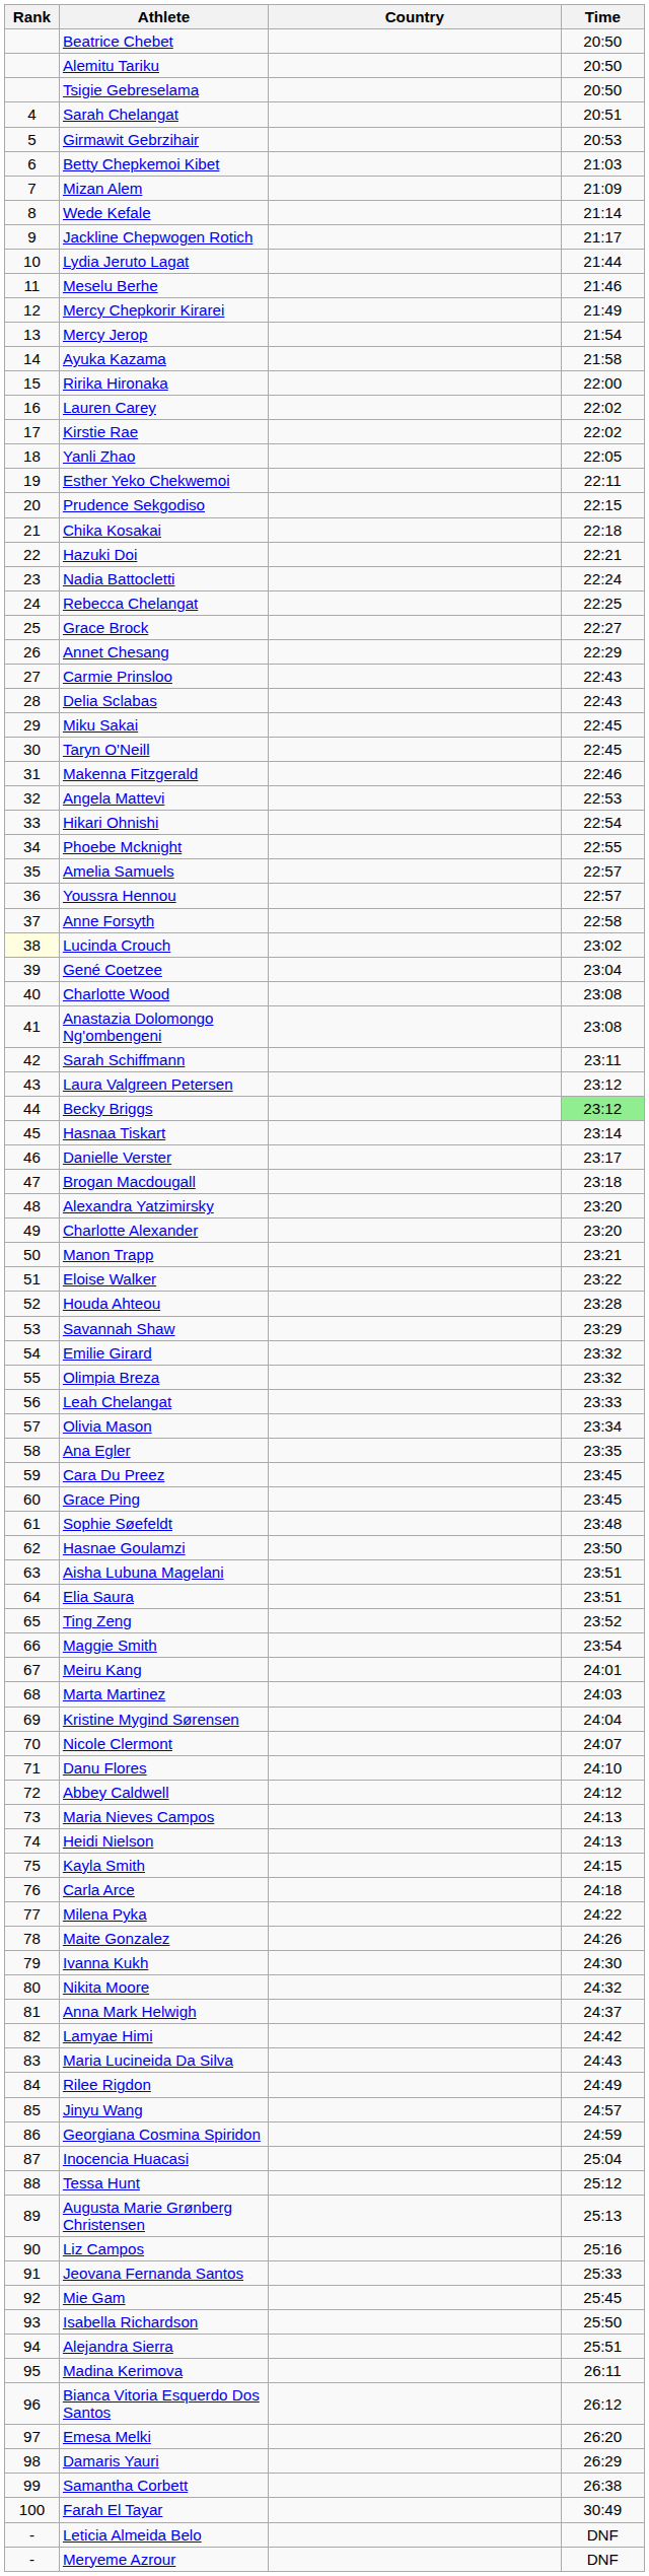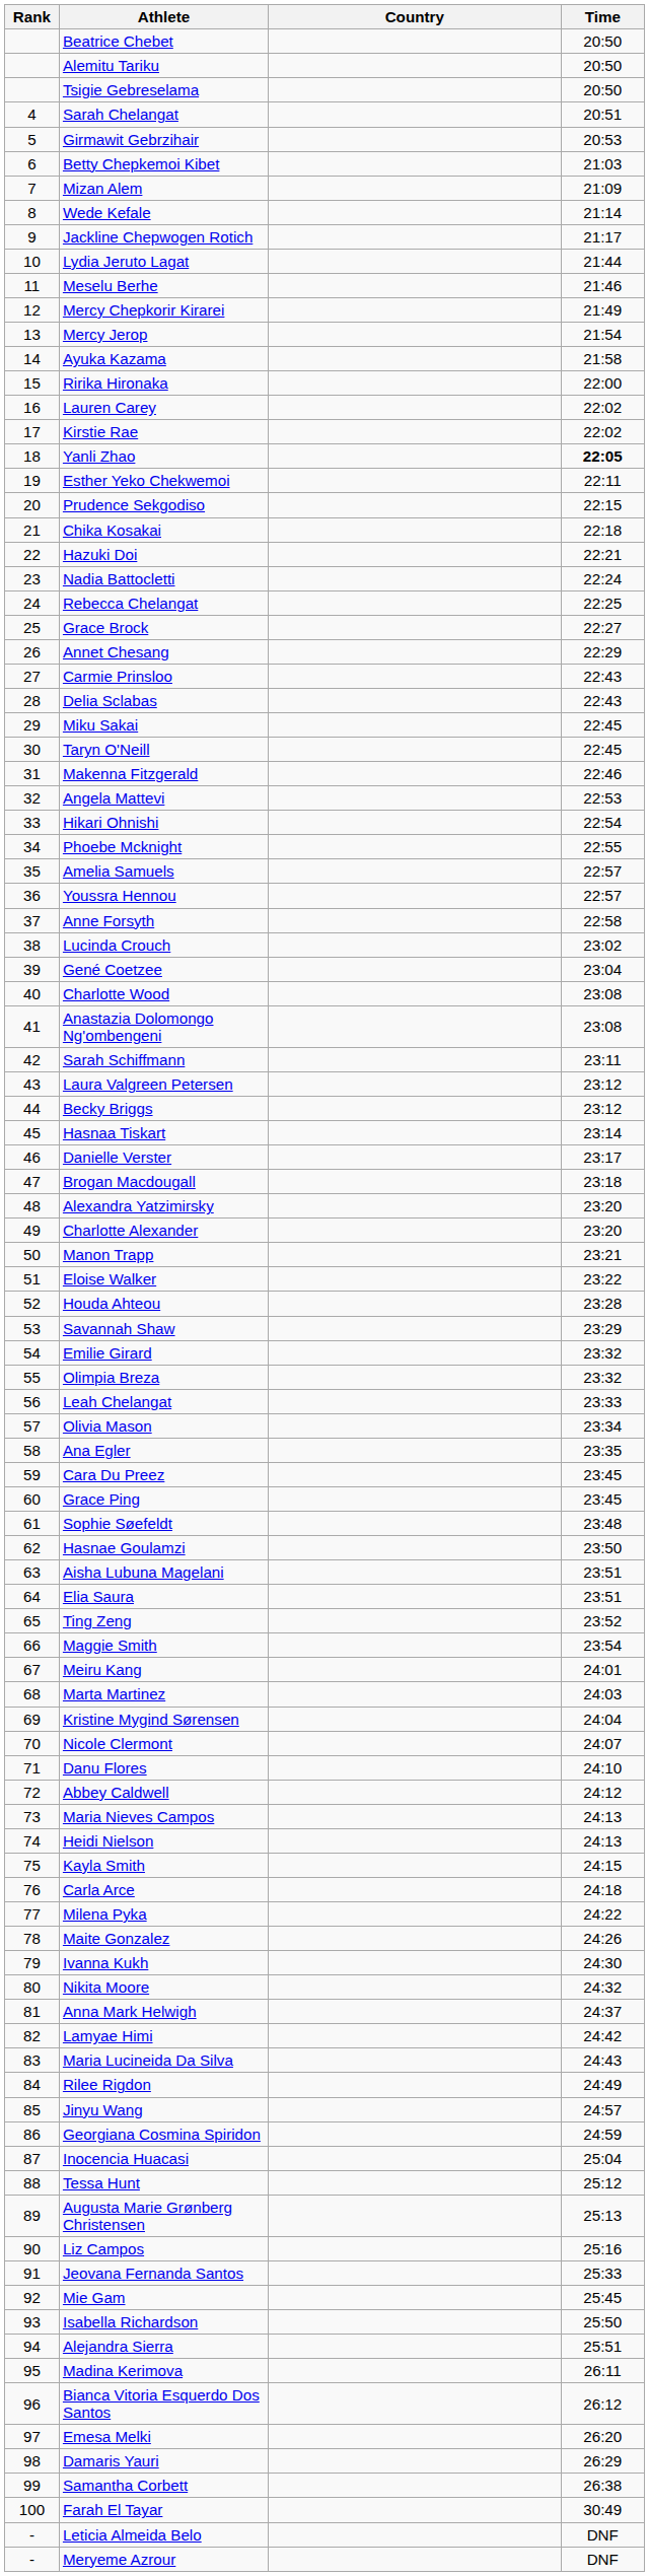Yanli Zhao | Time: normal -> bold
Lucinda Crouch | Rank: lightyellow background -> no background
Becky Briggs | Time: lightgreen background -> no background
